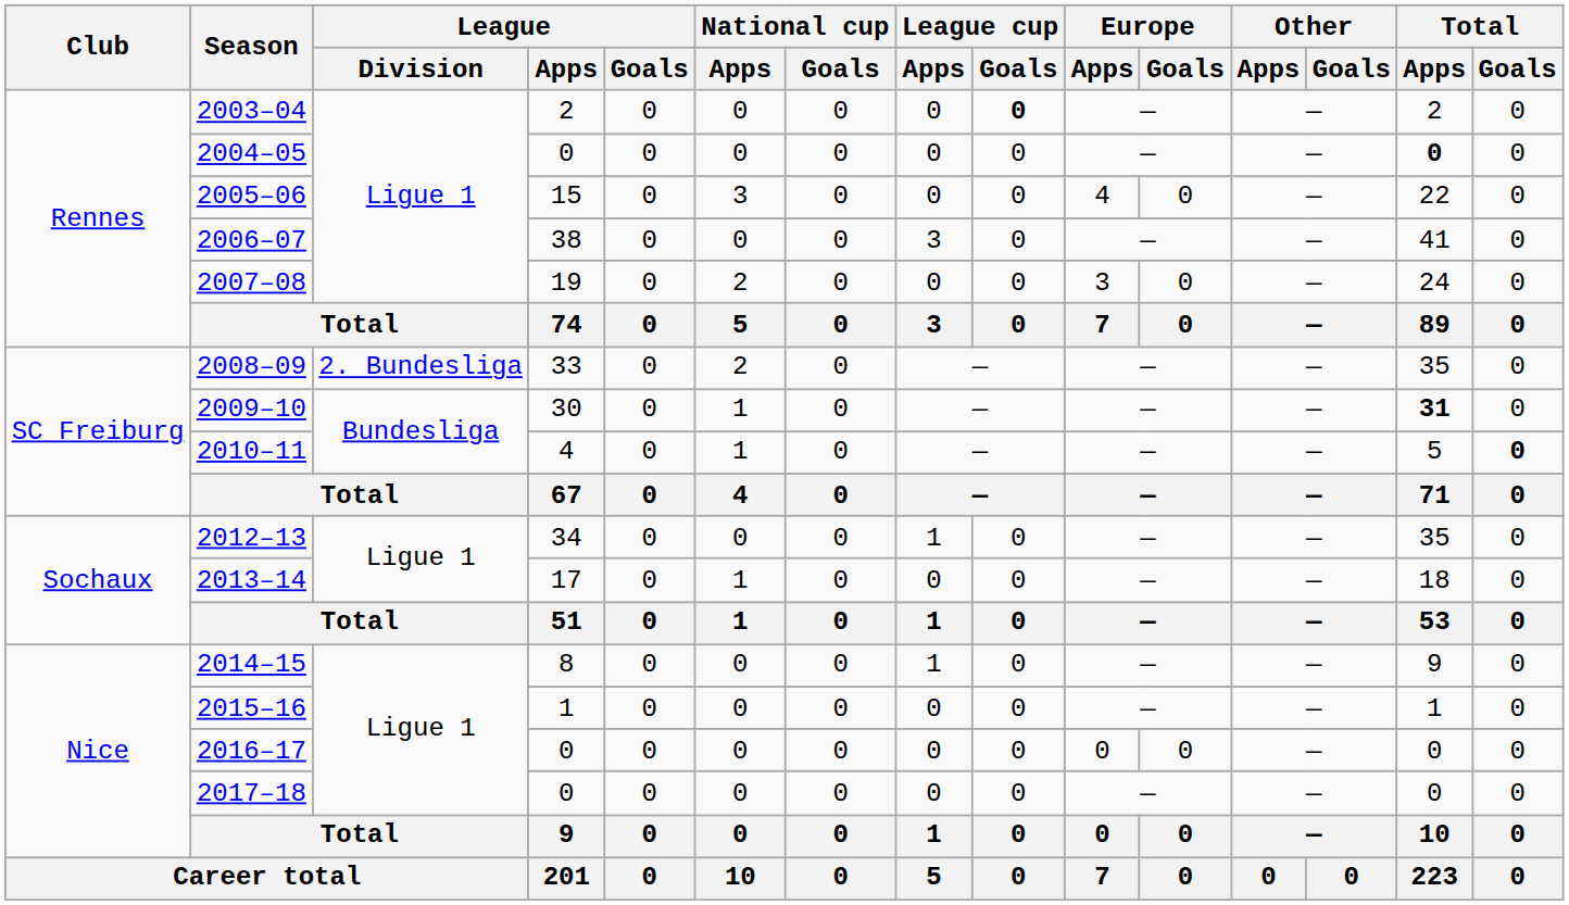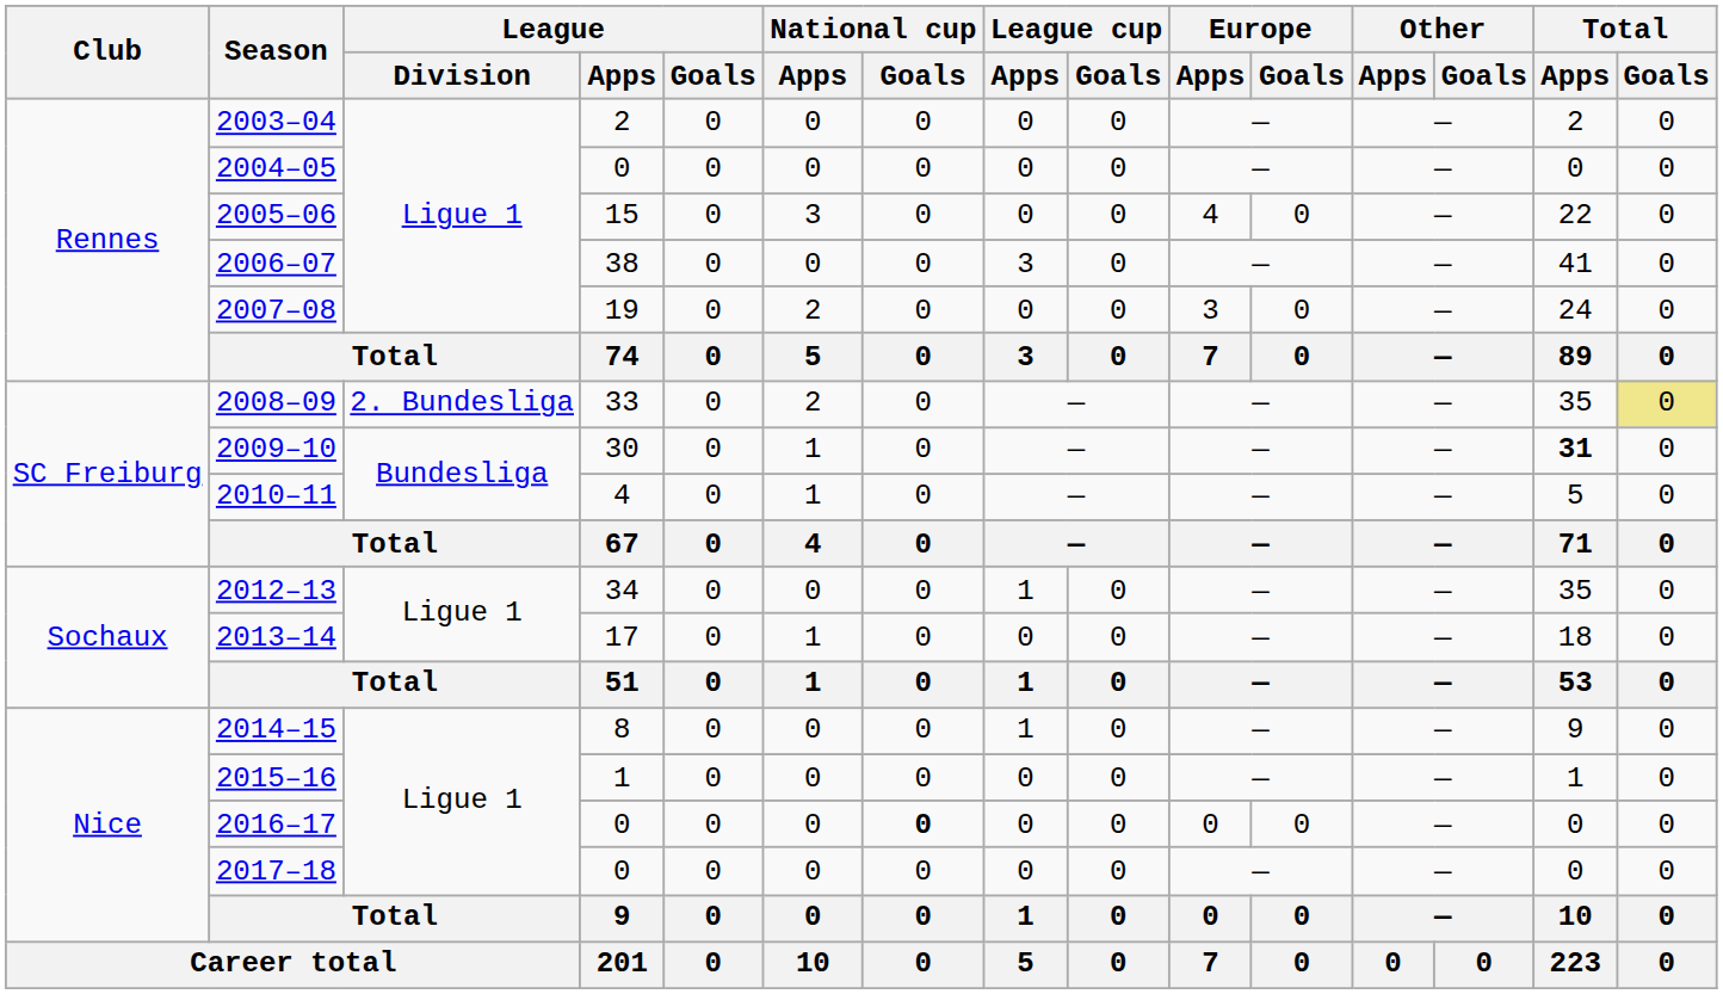2003–04 | League cup / Goals: bold -> normal
2004–05 | Total / Apps: bold -> normal
2008–09 | Total / Goals: no background -> khaki background
2010–11 | Total / Goals: bold -> normal
2016–17 | National cup / Goals: normal -> bold
